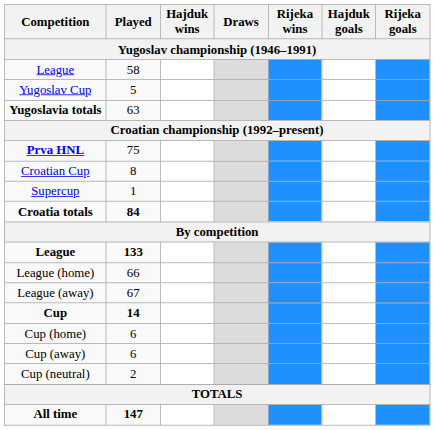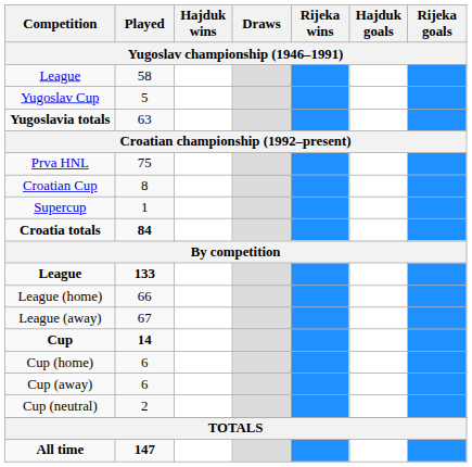Prva HNL | Competition: bold -> normal
